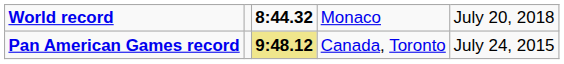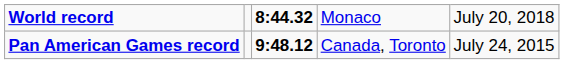Pan American Games record | column 3: khaki background -> no background
